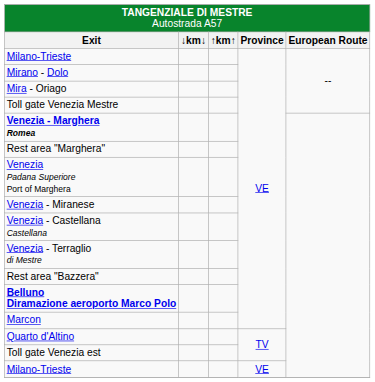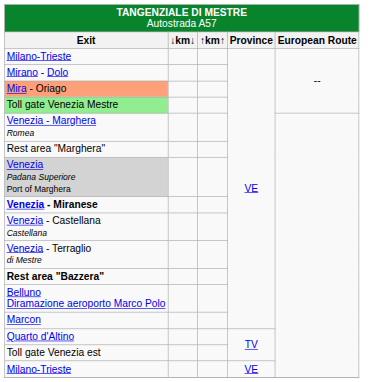Mira - Oriago | column 1: no background -> lightsalmon background
Toll gate Venezia Mestre | column 1: no background -> lightgreen background
Venezia - Marghera Romea | column 1: bold -> normal
Venezia Padana Superiore Port of Marghera | column 1: no background -> lightgrey background
Venezia - Miranese | column 1: normal -> bold
Rest area "Bazzera" | column 1: normal -> bold
Belluno Diramazione aeroporto Marco Polo | column 1: bold -> normal
